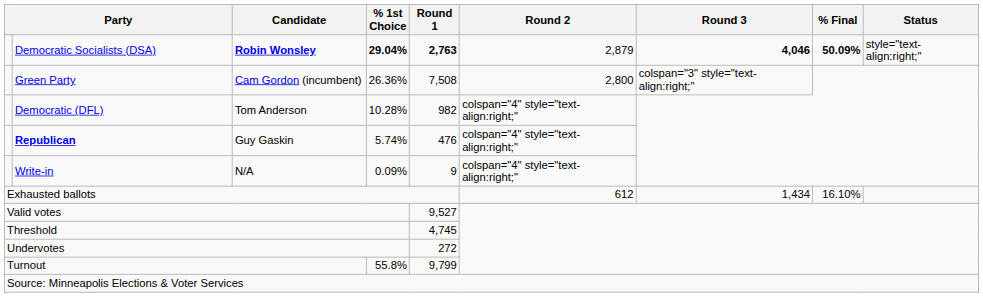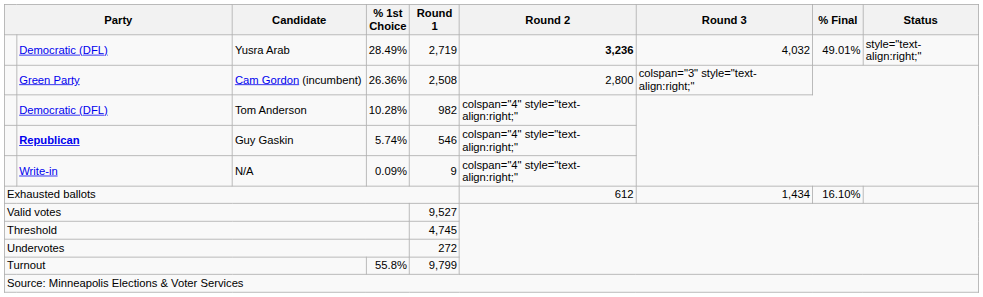- row: Democratic Socialists (DSA) | Robin Wonsley | 29.04% | 2,763 | 2,879 | 4,046 | 50.09% | style="text-align:right;"
+ row: Democratic (DFL) | Yusra Arab | 28.49% | 2,719 | 3,236 | 4,032 | 49.01% | style="text-align:right;"
Cam Gordon (incumbent) | Round 1: 7,508 -> 2,508
Guy Gaskin | Round 1: 476 -> 546
